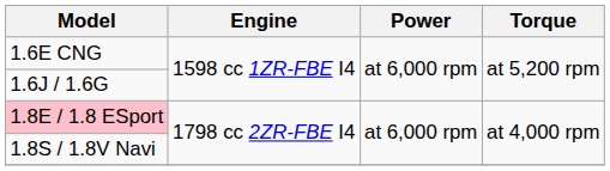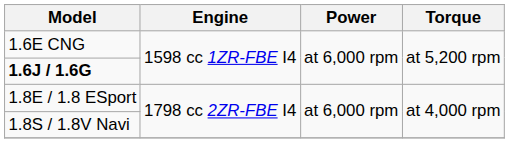1.6J / 1.6G | Model: normal -> bold
1.8E / 1.8 ESport | Model: pink background -> no background
